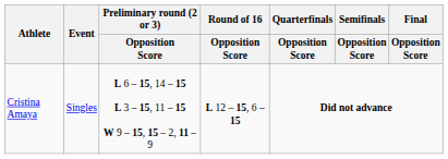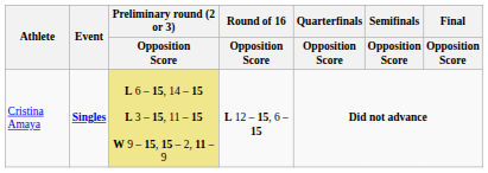Cristina Amaya | Event: normal -> bold
Cristina Amaya | Preliminary round (2 or 3) / Opposition Score: no background -> khaki background
